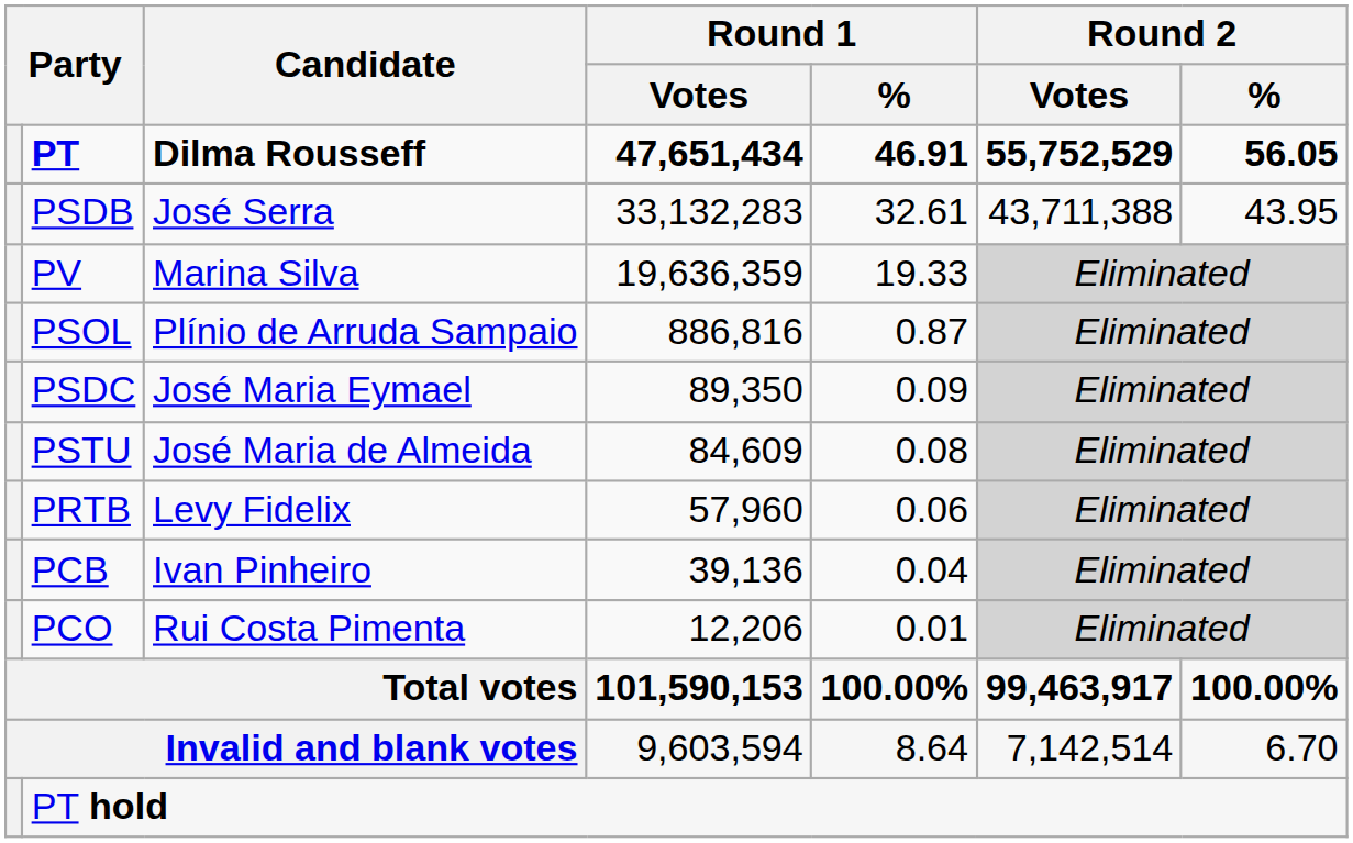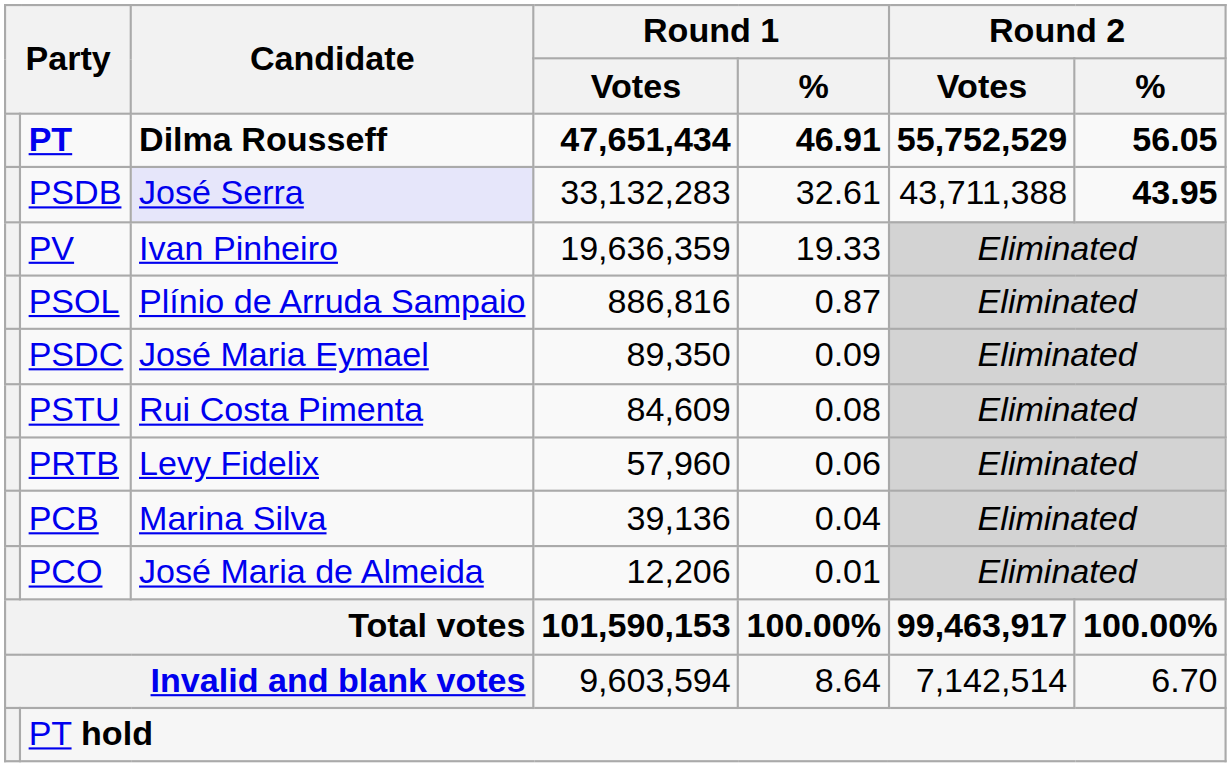PSDB | Candidate: no background -> lavender background
PSDB | Round 2 / %: normal -> bold
PV | Candidate: Marina Silva -> Ivan Pinheiro
PSTU | Candidate: José Maria de Almeida -> Rui Costa Pimenta
PCB | Candidate: Ivan Pinheiro -> Marina Silva
PCO | Candidate: Rui Costa Pimenta -> José Maria de Almeida
